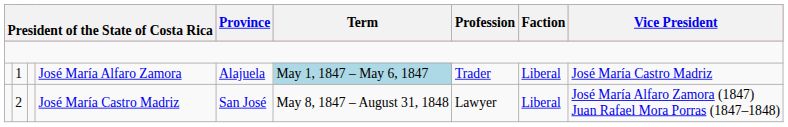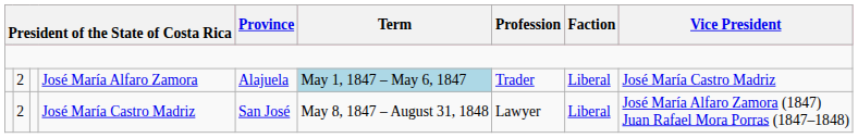José María Alfaro Zamora | column 2: 1 -> 2
